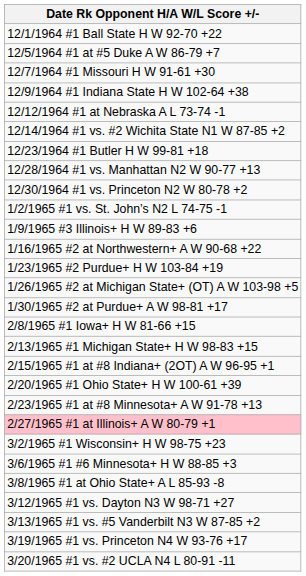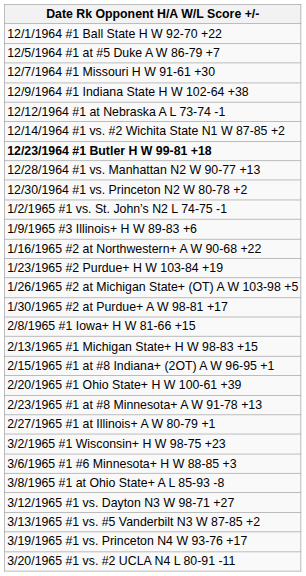row 8 | column 1: normal -> bold
row 22 | column 1: pink background -> no background
